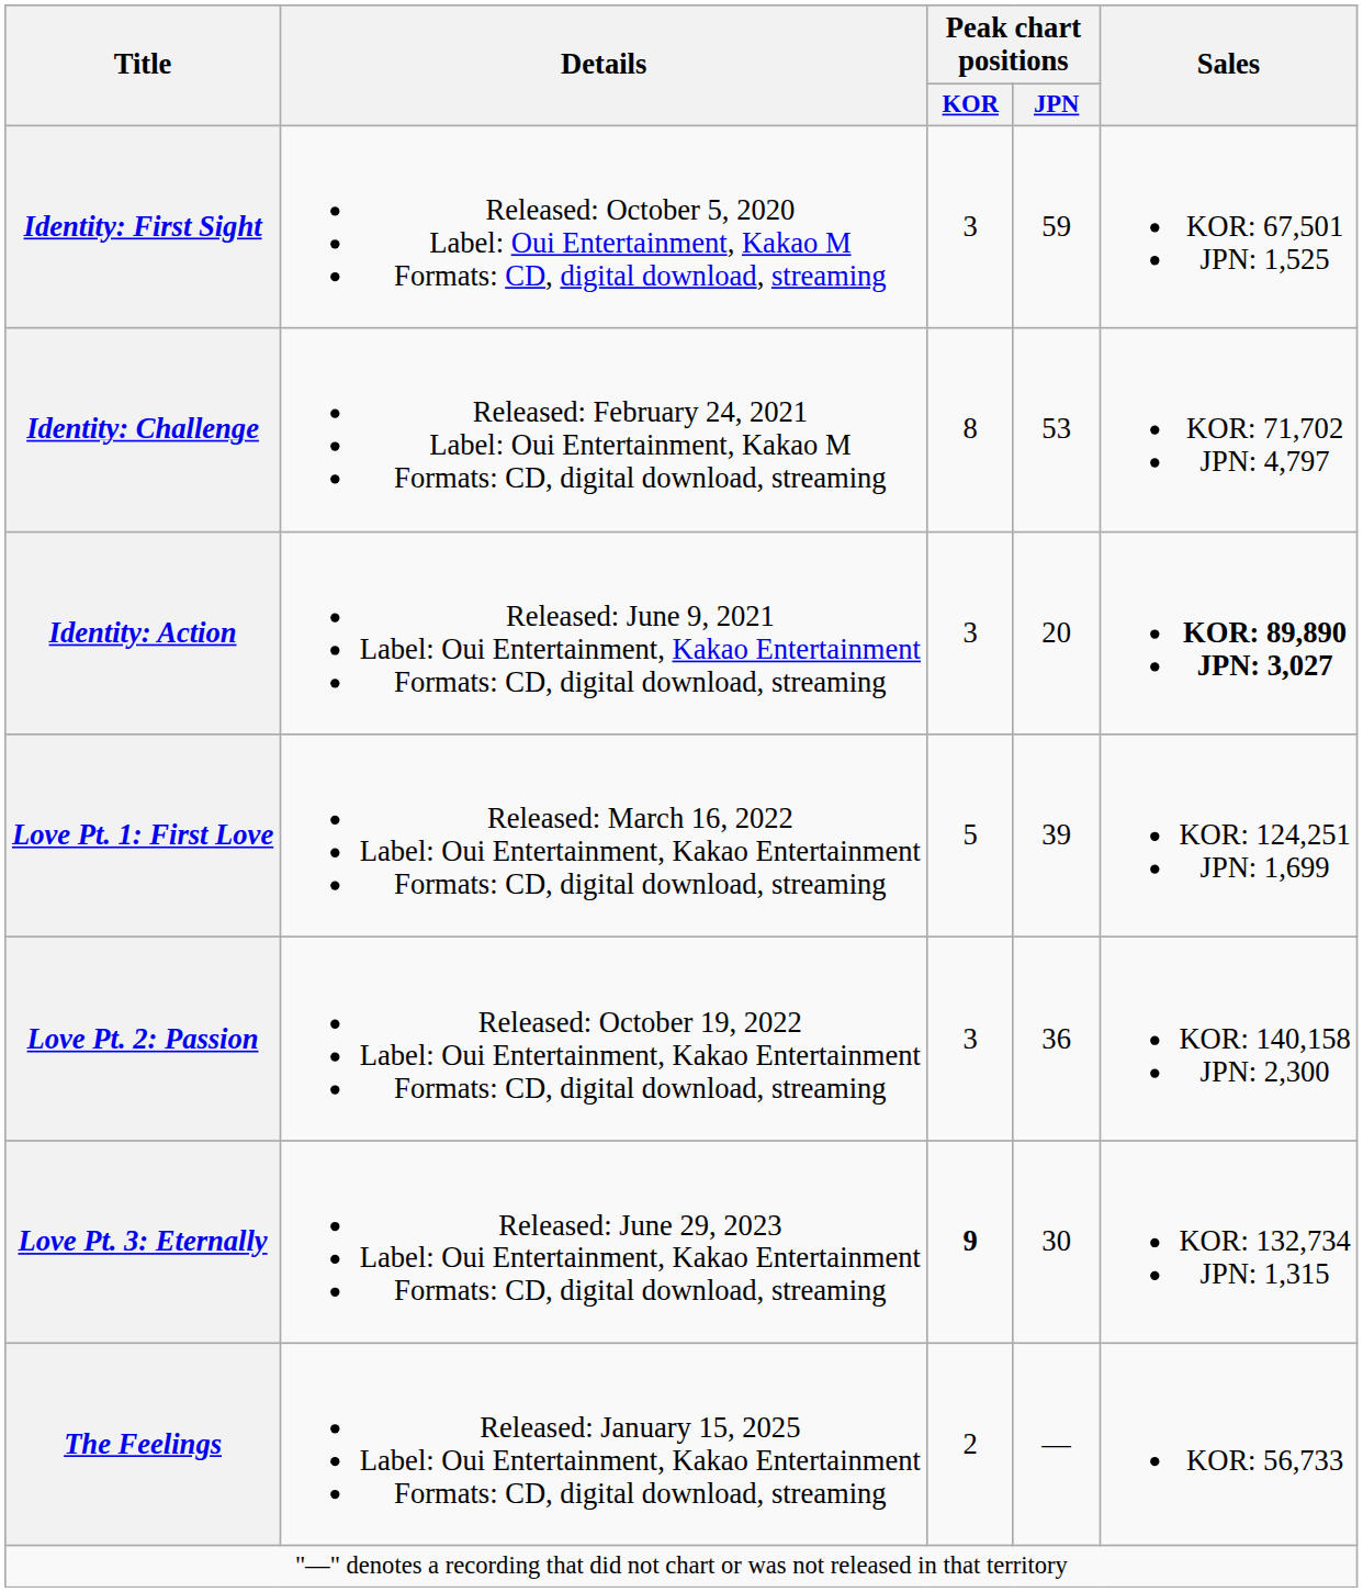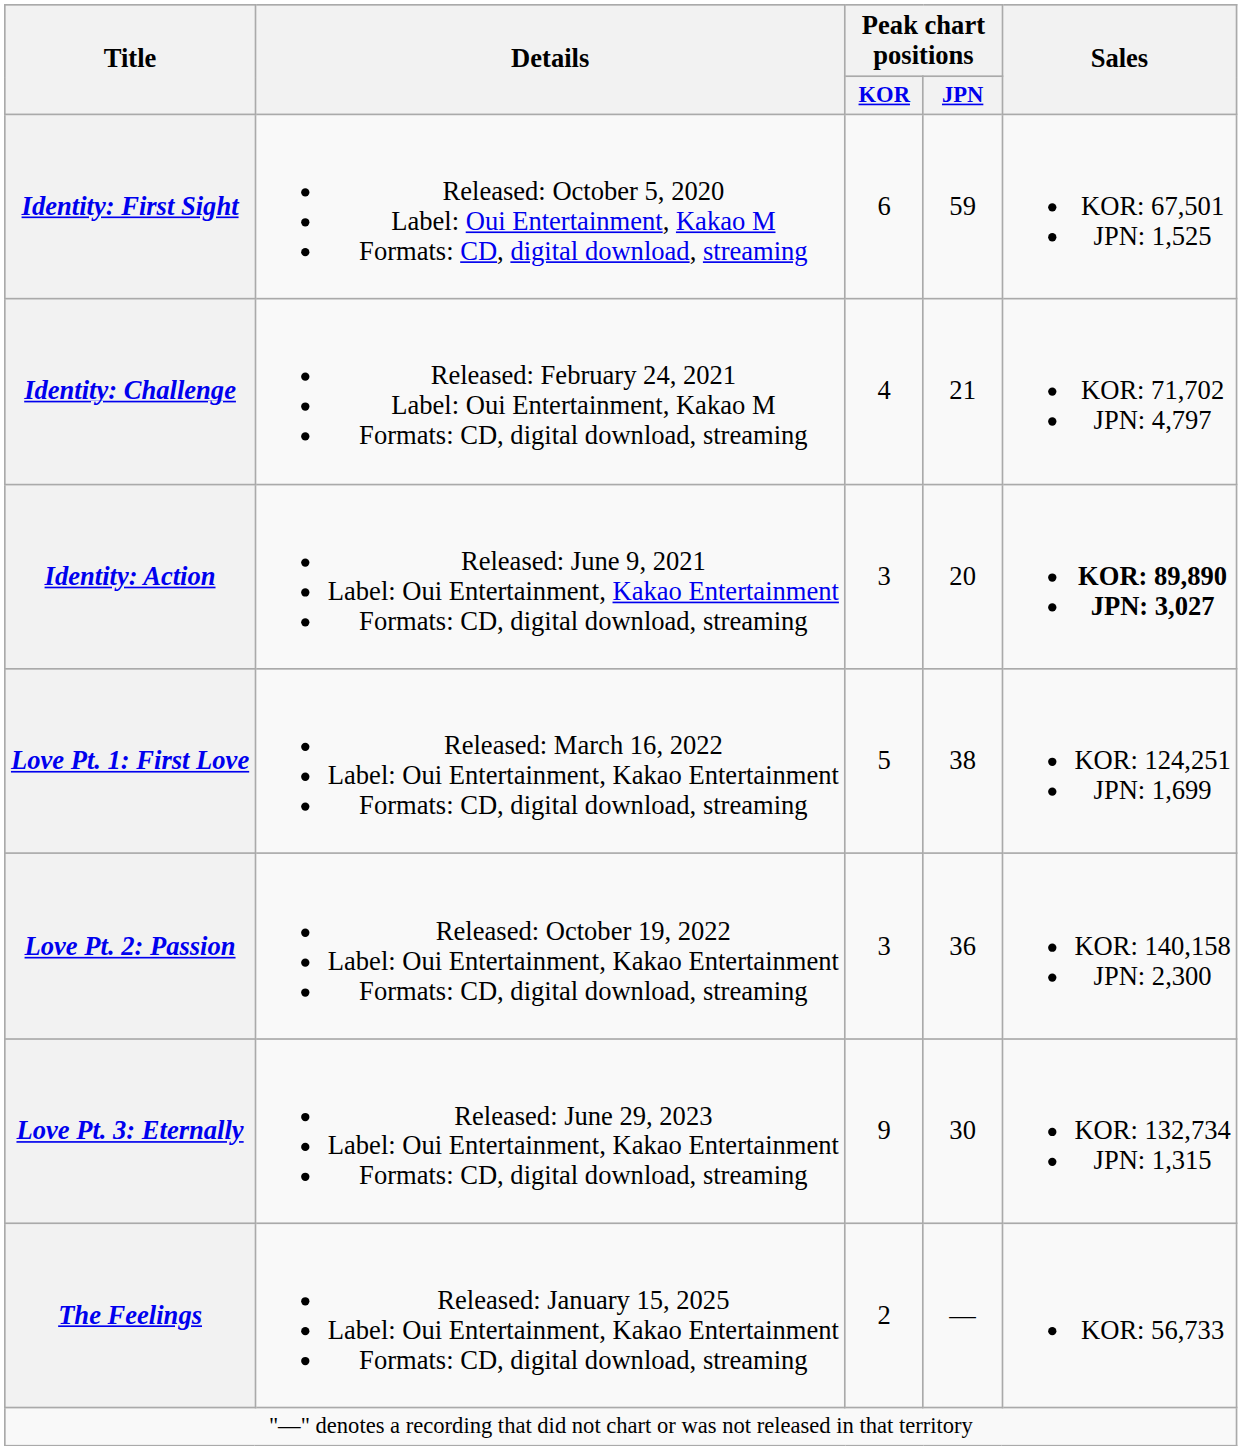Identity: First Sight | Peak chart positions / KOR: 3 -> 6
Identity: Challenge | Peak chart positions / KOR: 8 -> 4
Identity: Challenge | Peak chart positions / JPN: 53 -> 21
Love Pt. 1: First Love | Peak chart positions / JPN: 39 -> 38
Love Pt. 3: Eternally | Peak chart positions / KOR: bold -> normal
